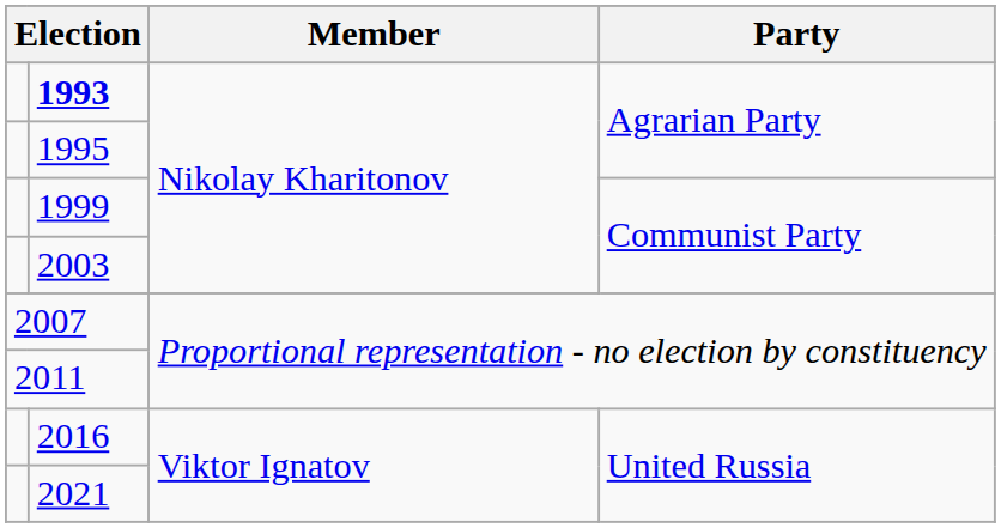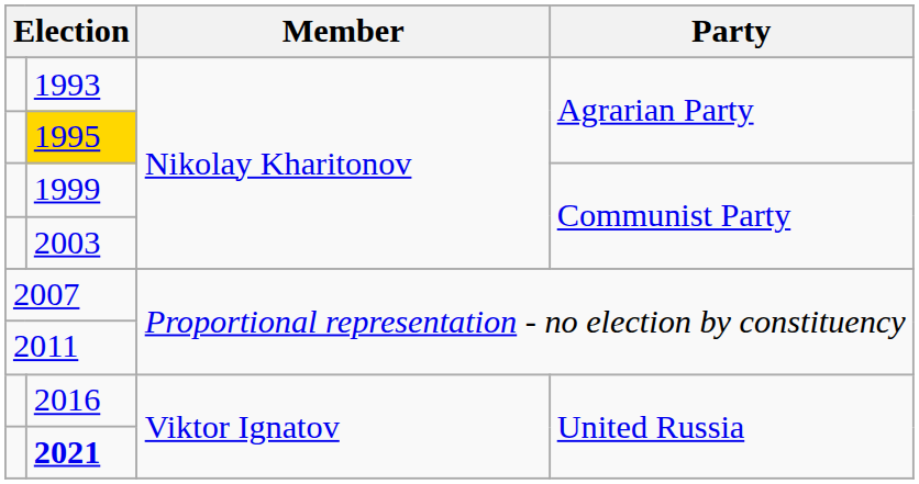1993 | column 2: bold -> normal
1995 | column 2: no background -> gold background
2021 | column 2: normal -> bold
